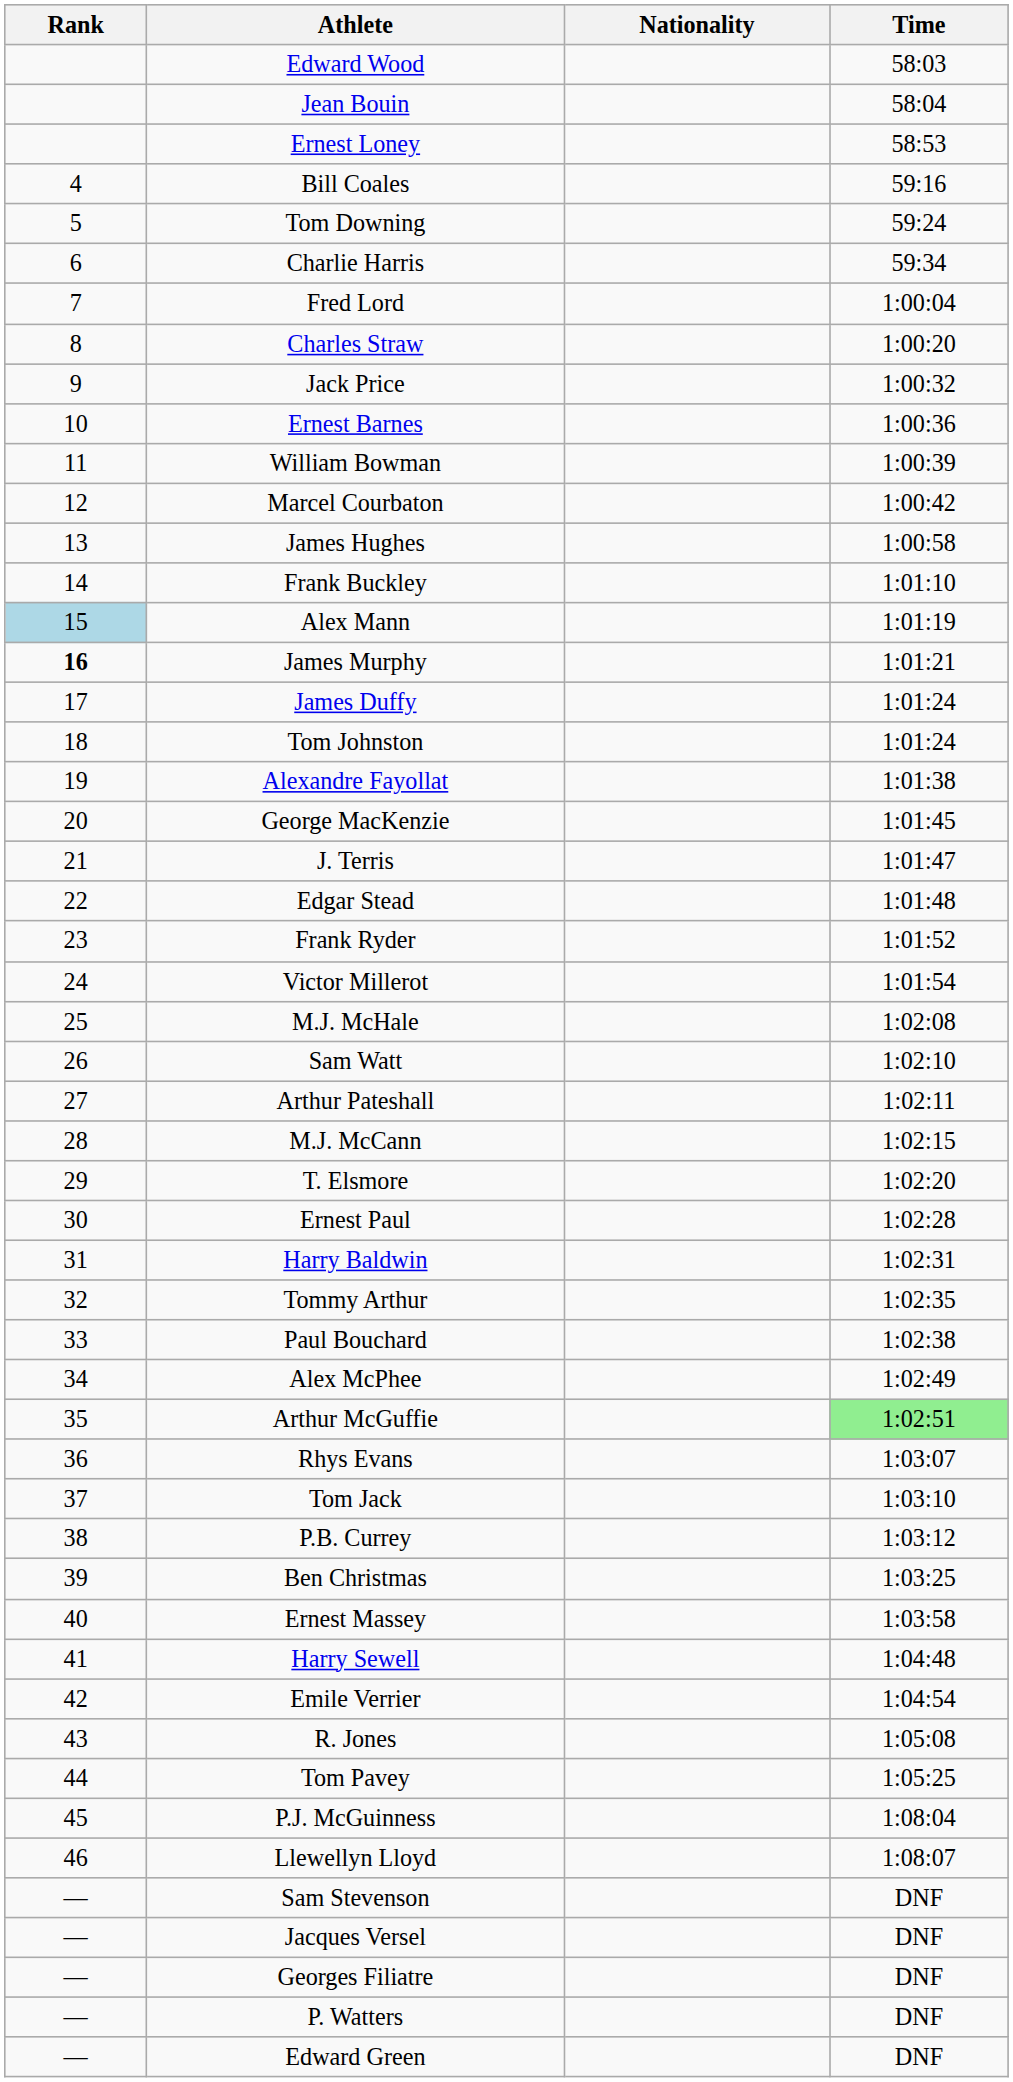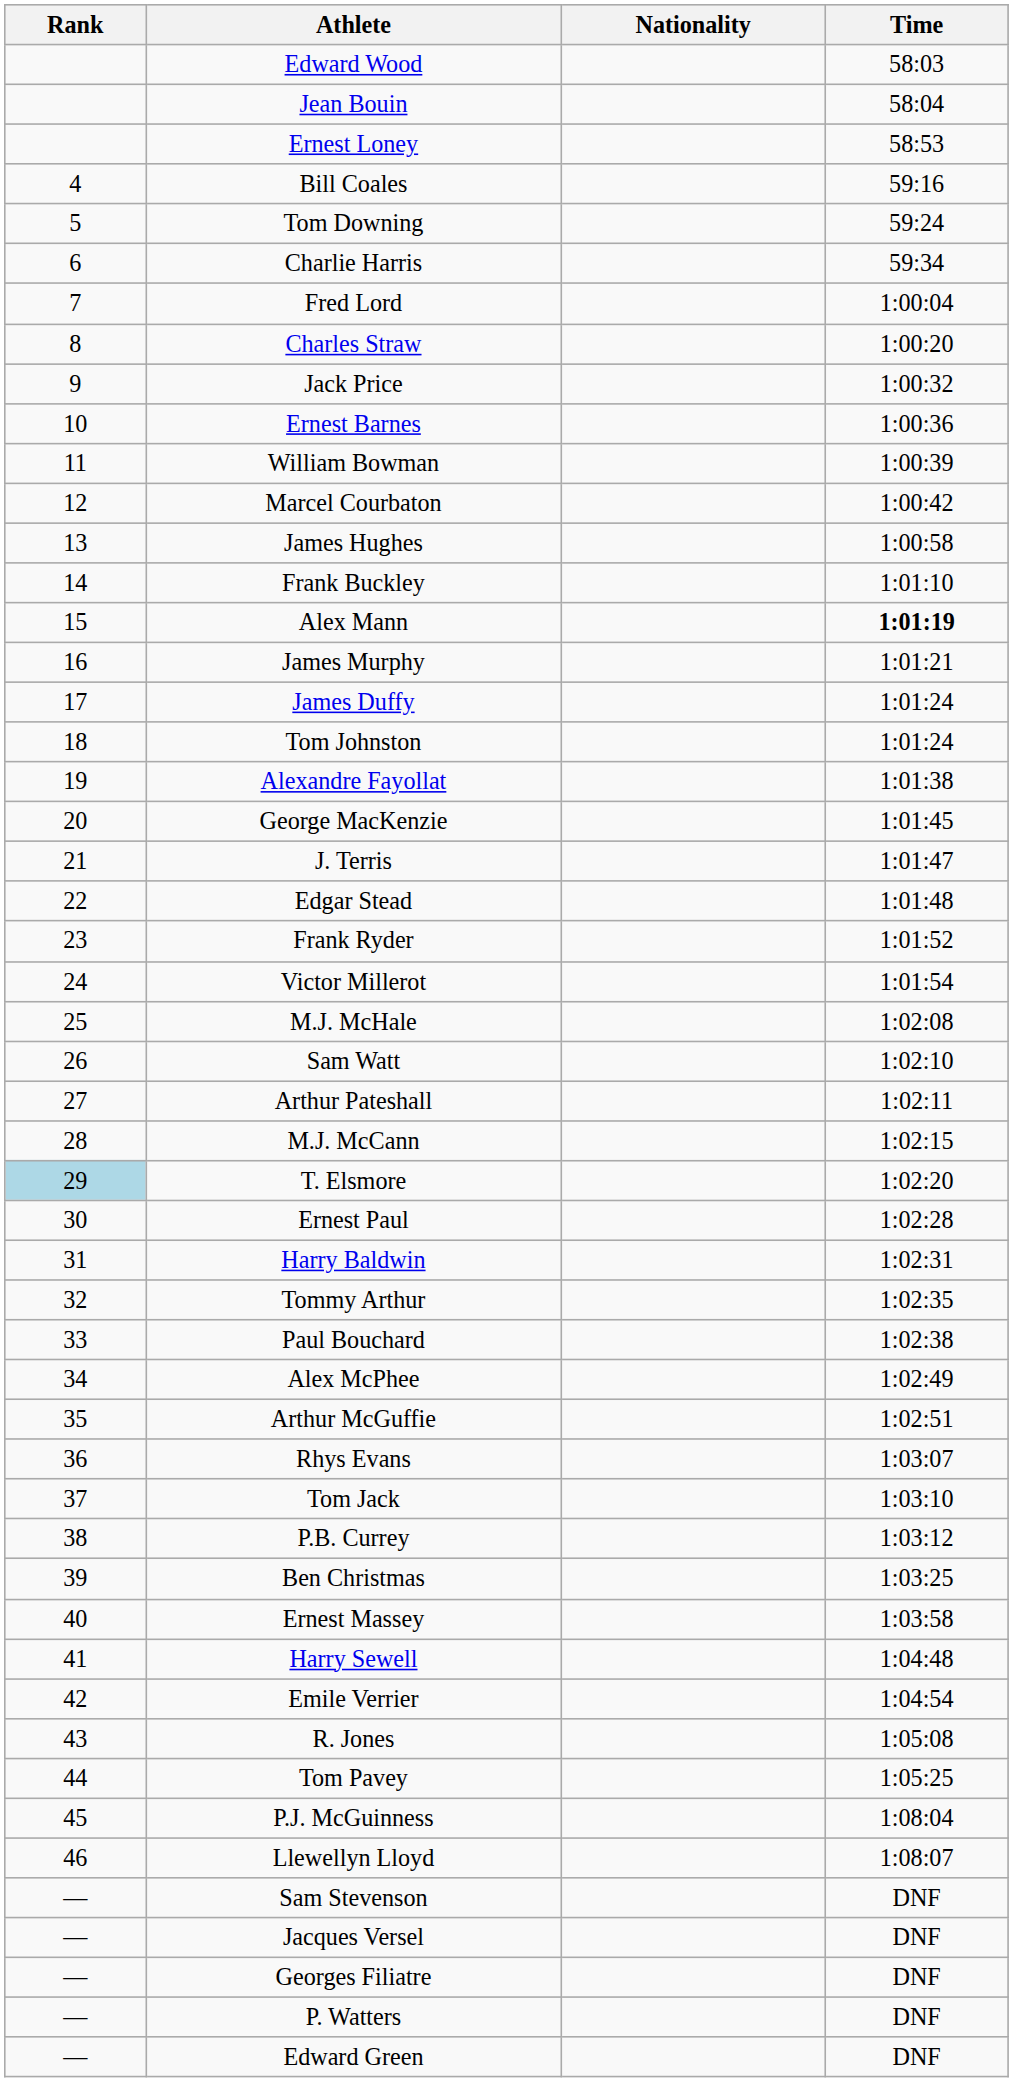Alex Mann | Rank: lightblue background -> no background
Alex Mann | Time: normal -> bold
James Murphy | Rank: bold -> normal
T. Elsmore | Rank: no background -> lightblue background
Arthur McGuffie | Time: lightgreen background -> no background
